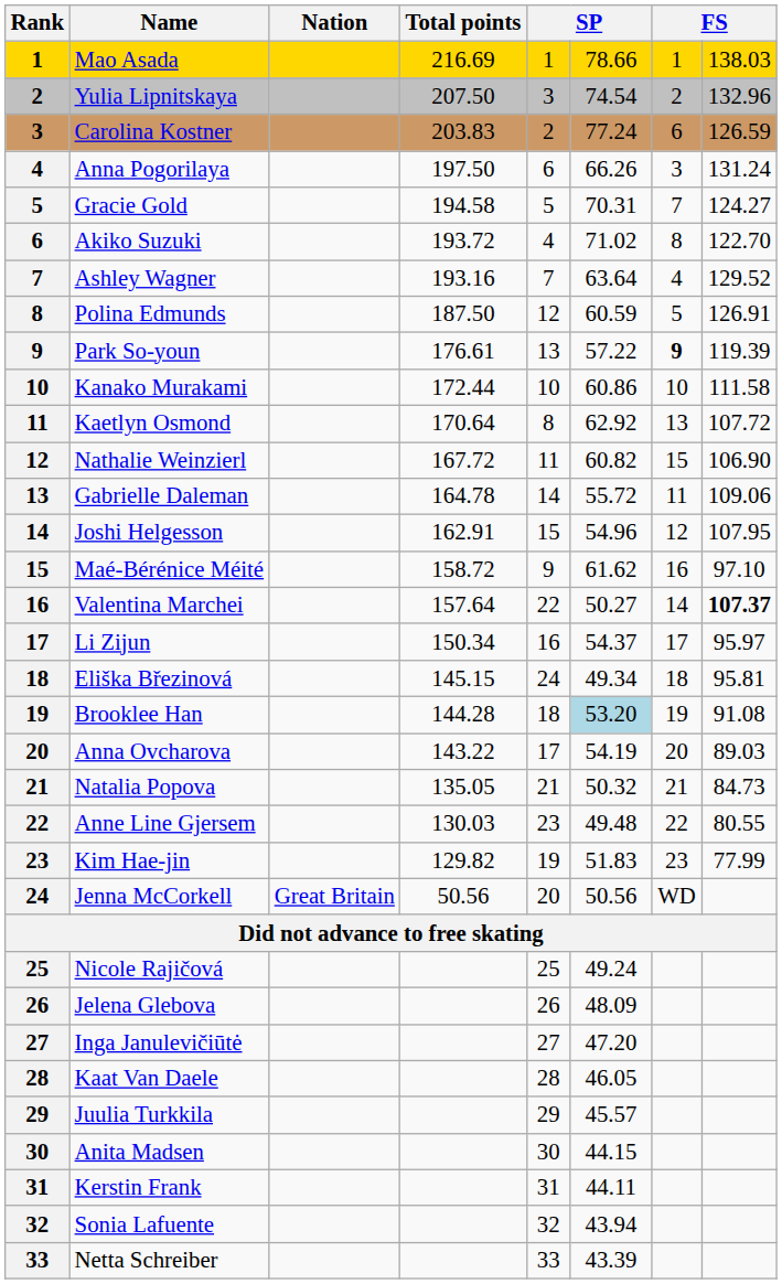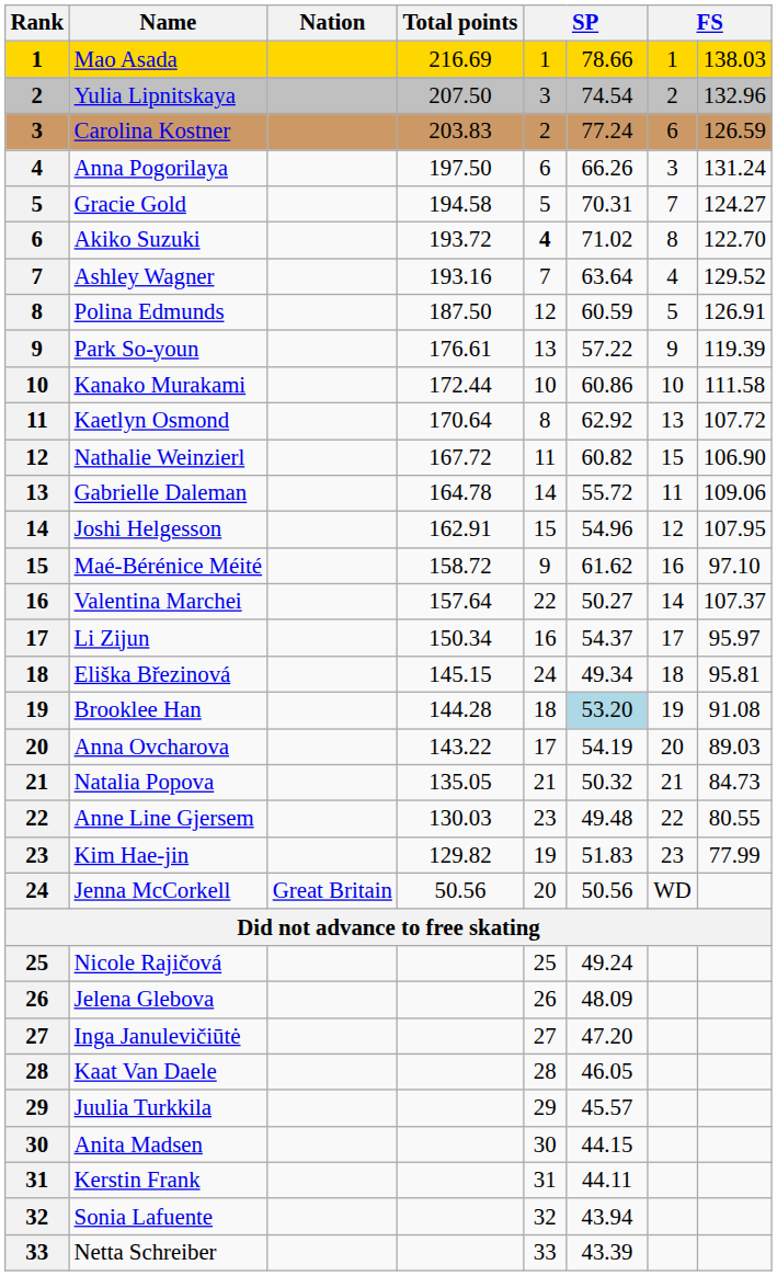Akiko Suzuki | column 5: normal -> bold
Park So-youn | column 7: bold -> normal
Valentina Marchei | column 8: bold -> normal
